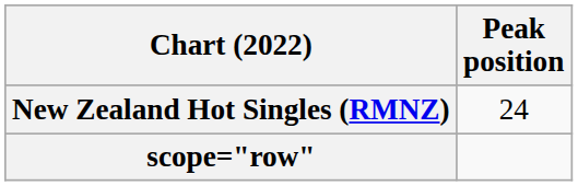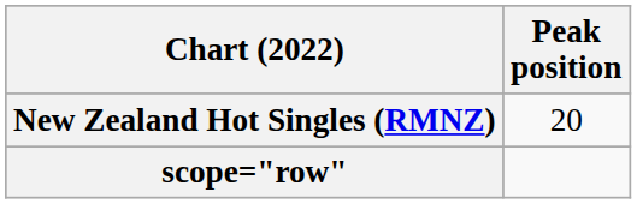New Zealand Hot Singles (RMNZ) | Peak position: 24 -> 20
